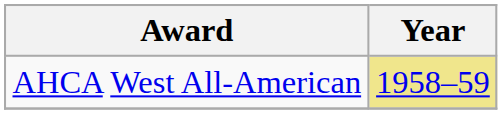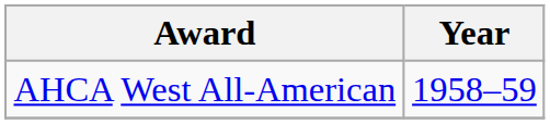row 2 | Year: khaki background -> no background
